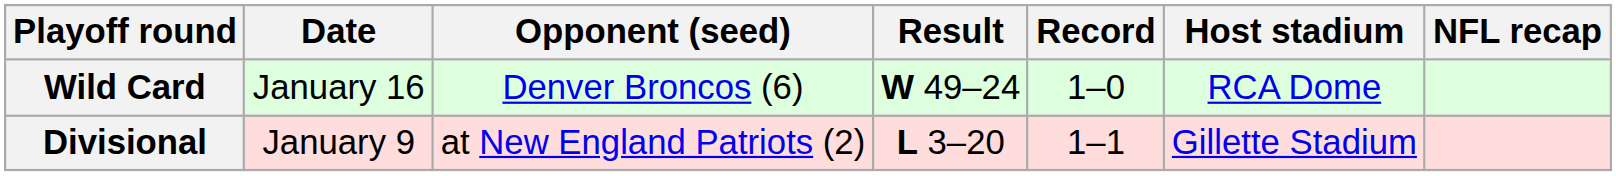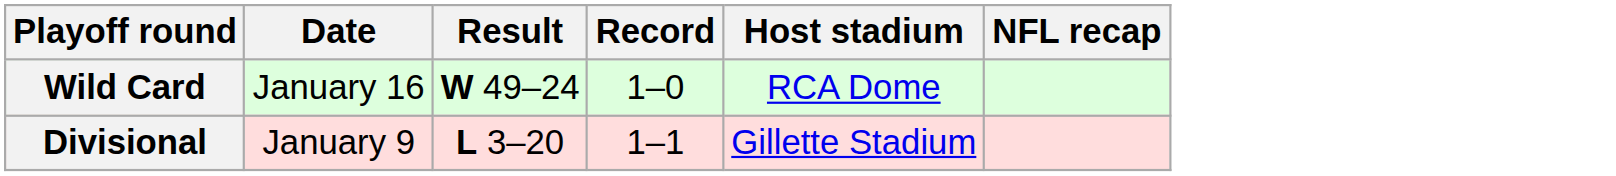- column: Opponent (seed) | Denver Broncos (6) | at New England Patriots (2)
